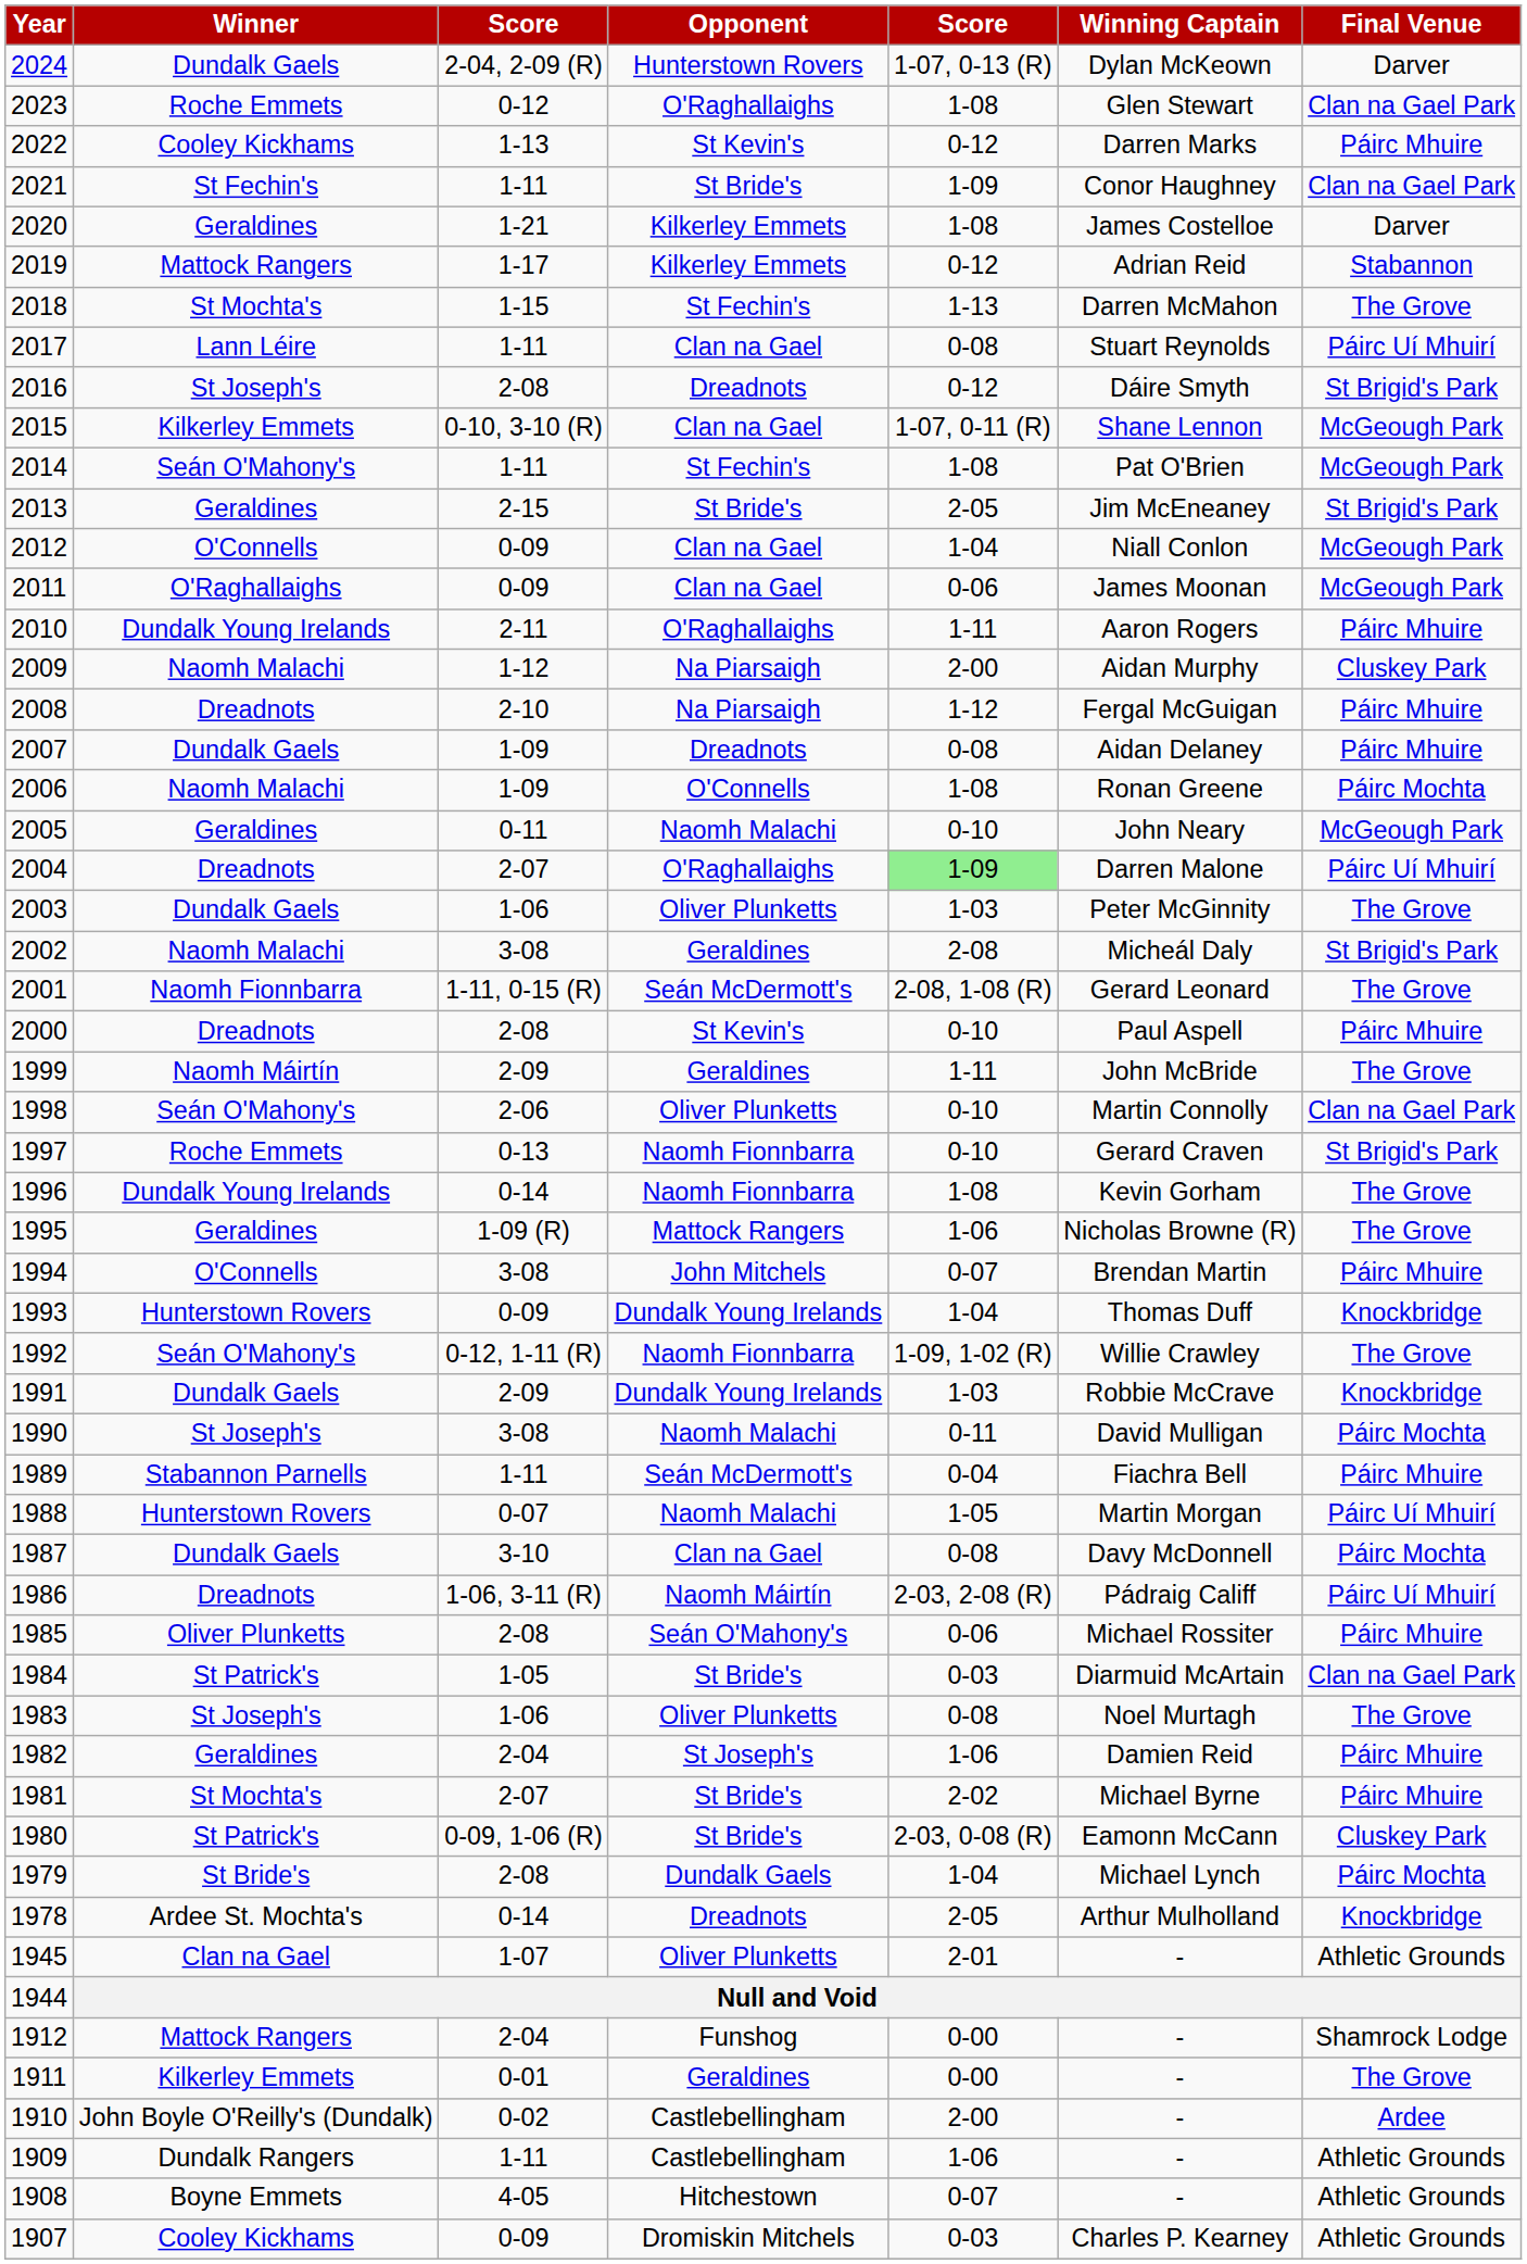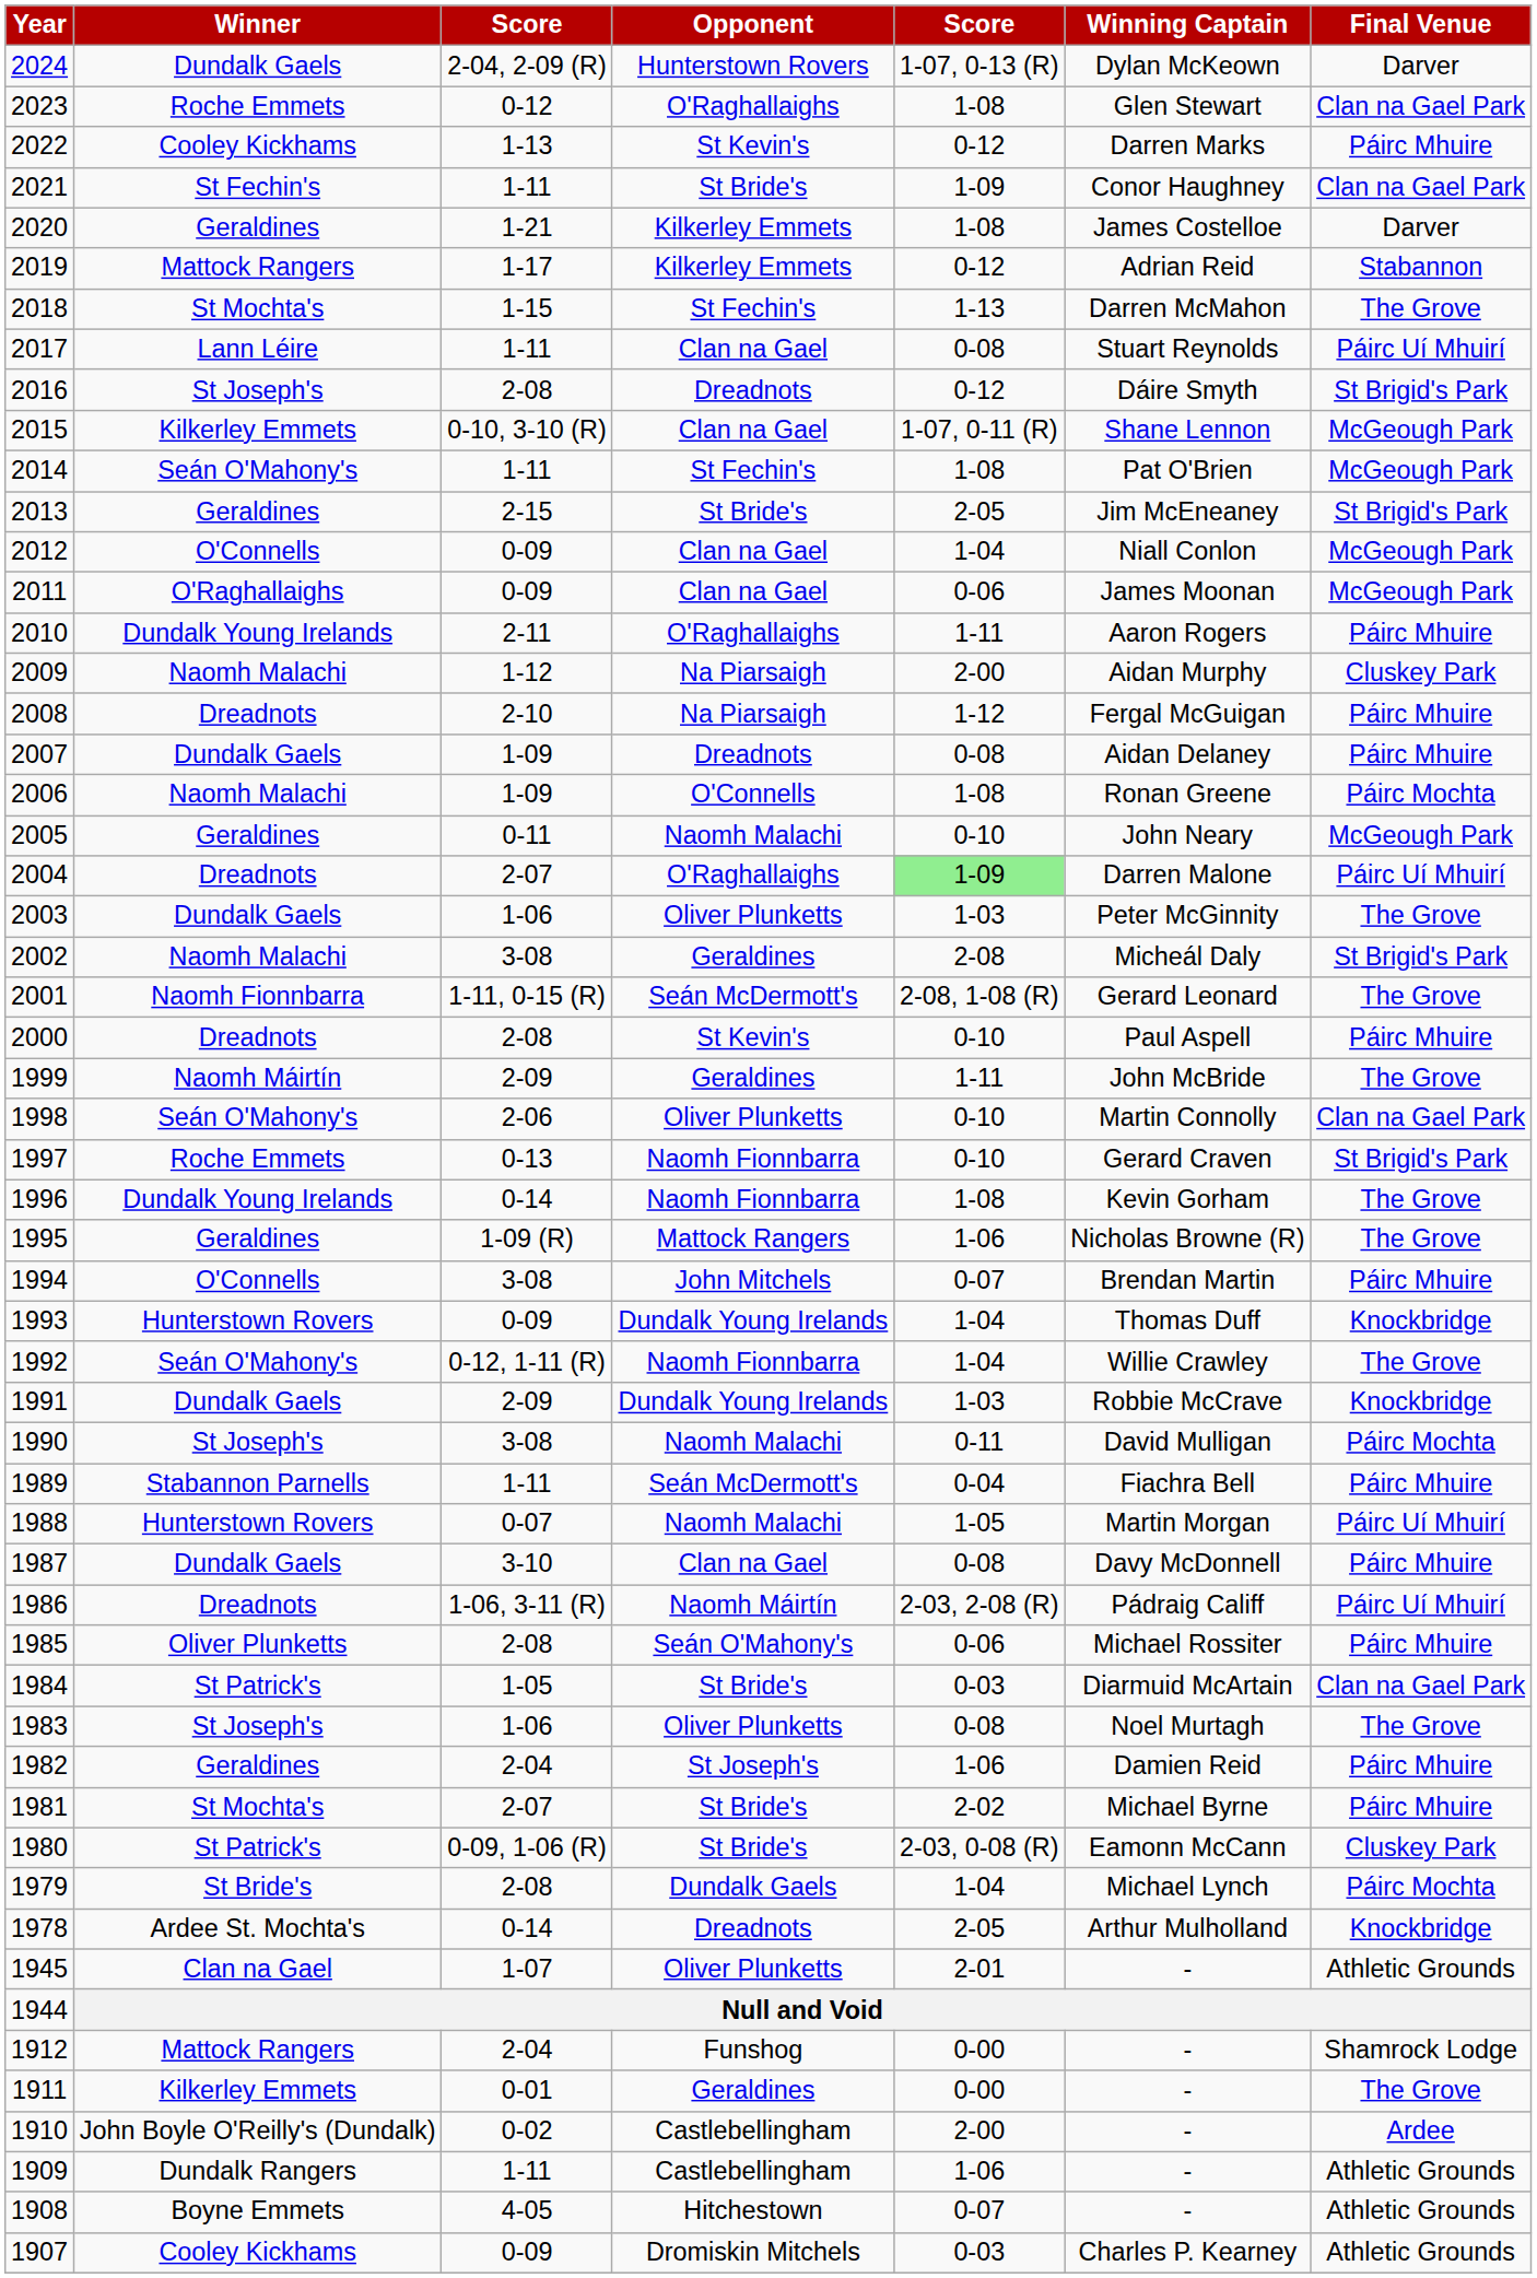1992 | column 5: 1-09, 1-02 (R) -> 1-04
1987 | Final Venue: Páirc Mochta -> Páirc Mhuire
